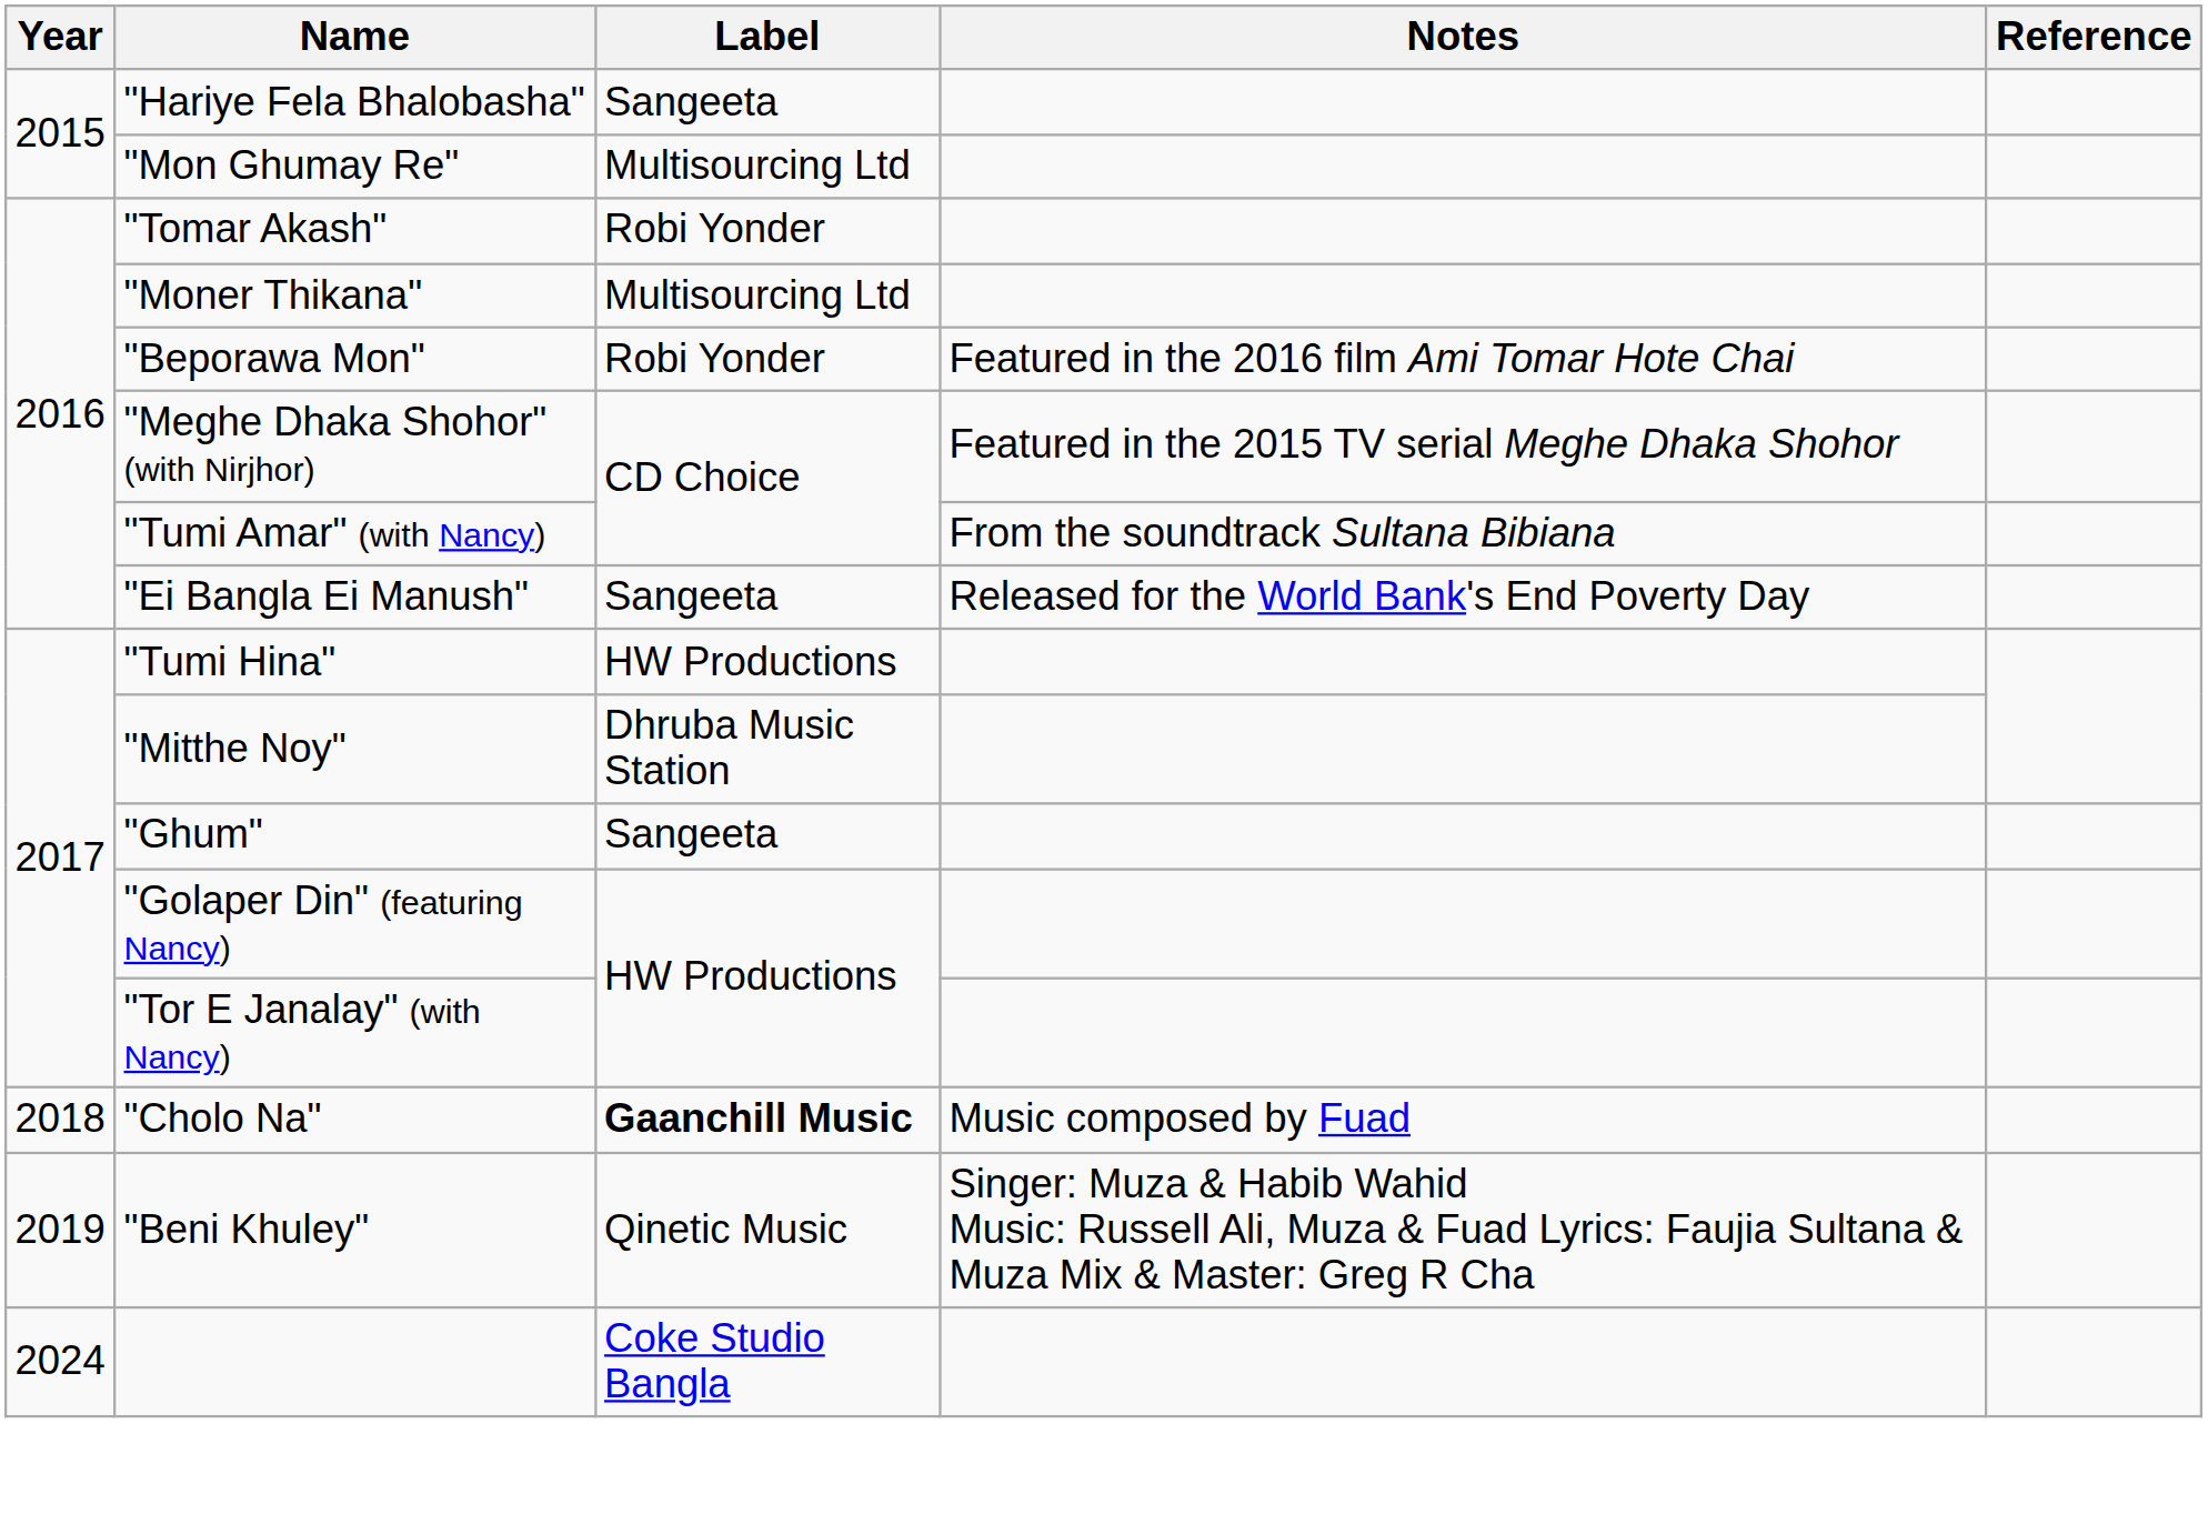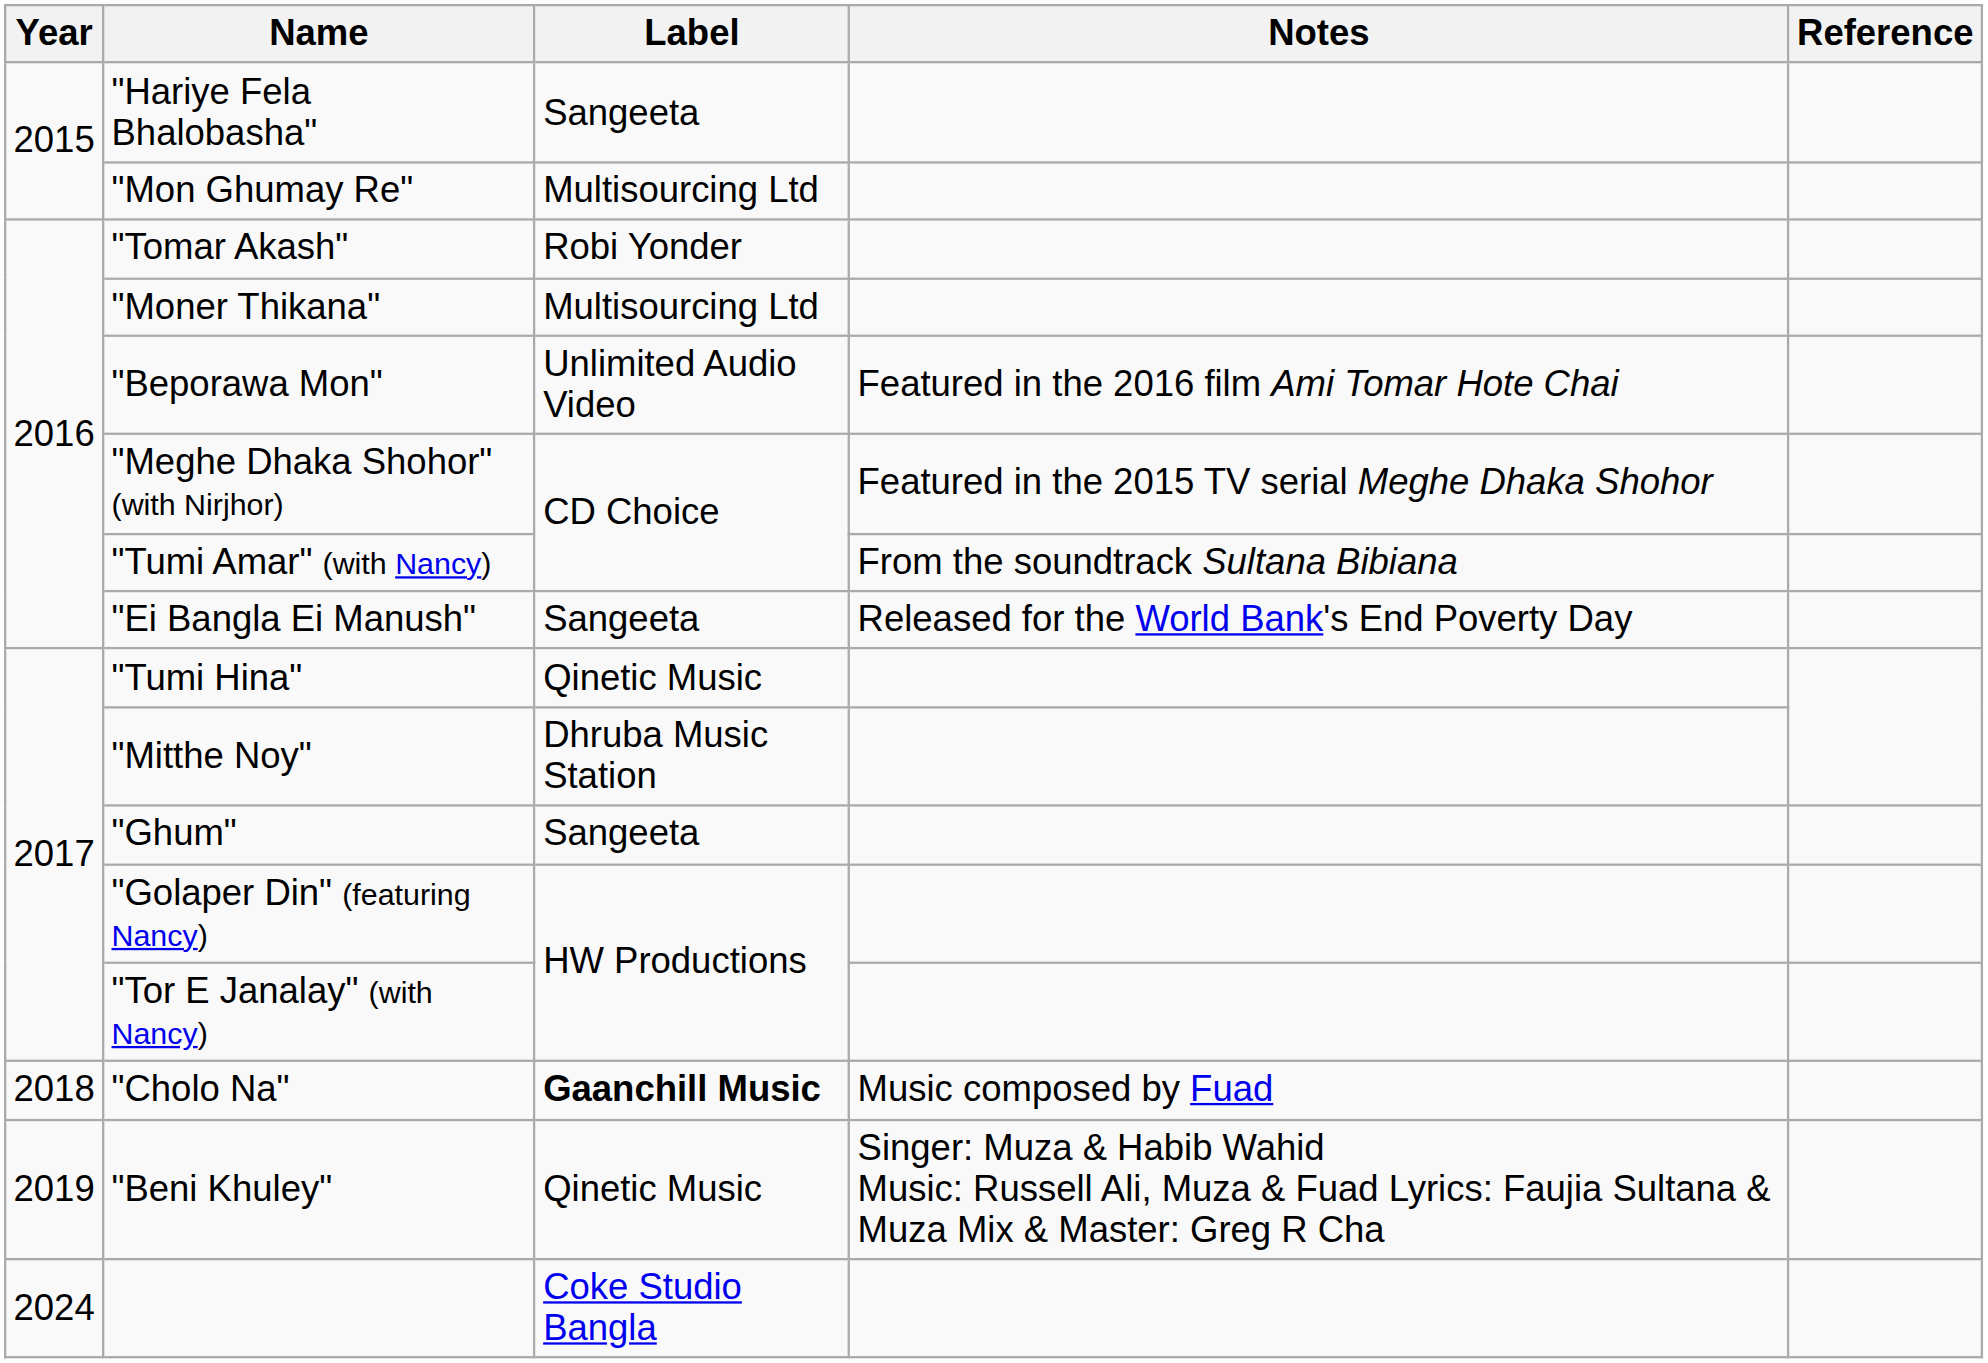"Beporawa Mon" | Label: Robi Yonder -> Unlimited Audio Video
"Tumi Hina" | Label: HW Productions -> Qinetic Music
